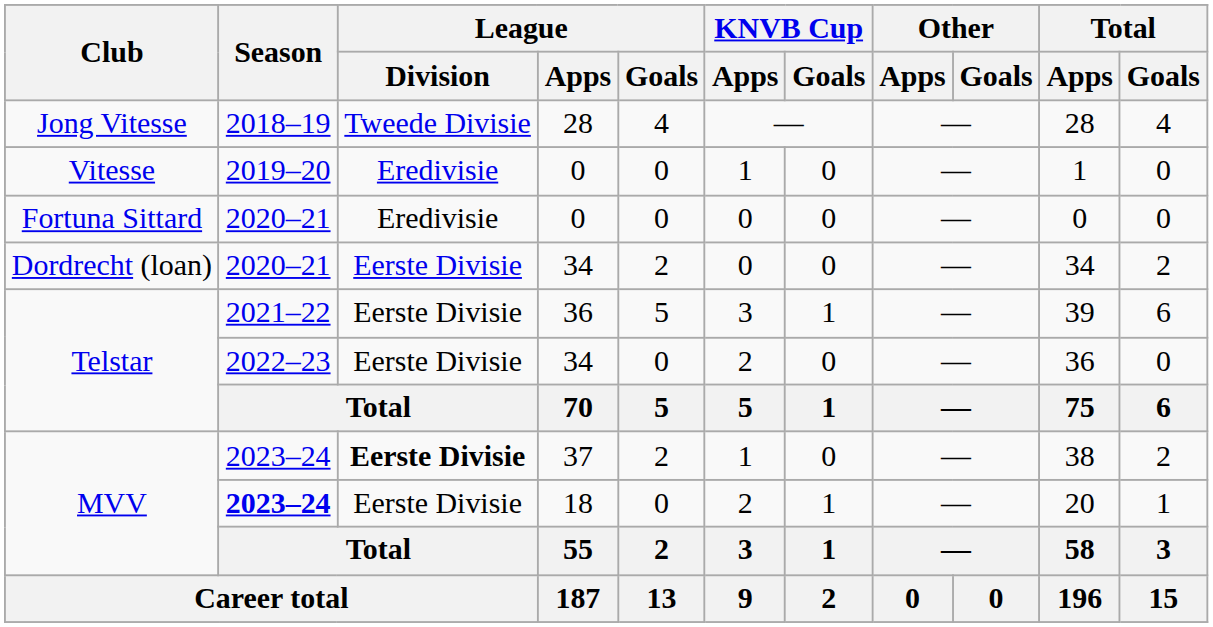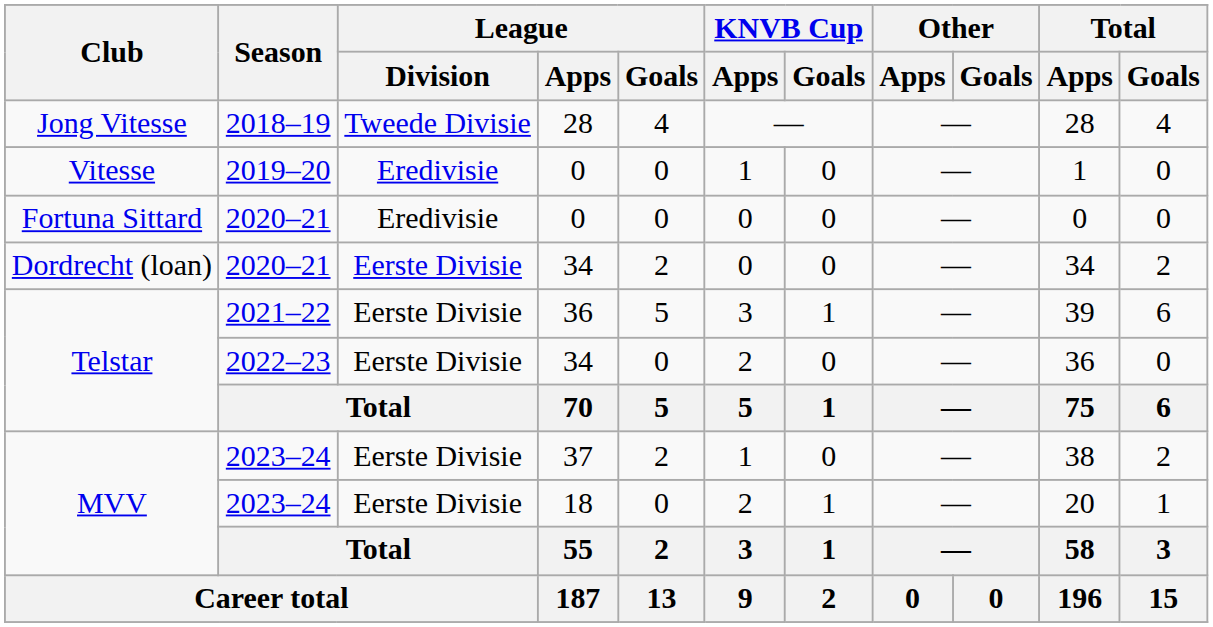MVV / 37 | League / Division: bold -> normal
MVV / 18 | Season: bold -> normal
